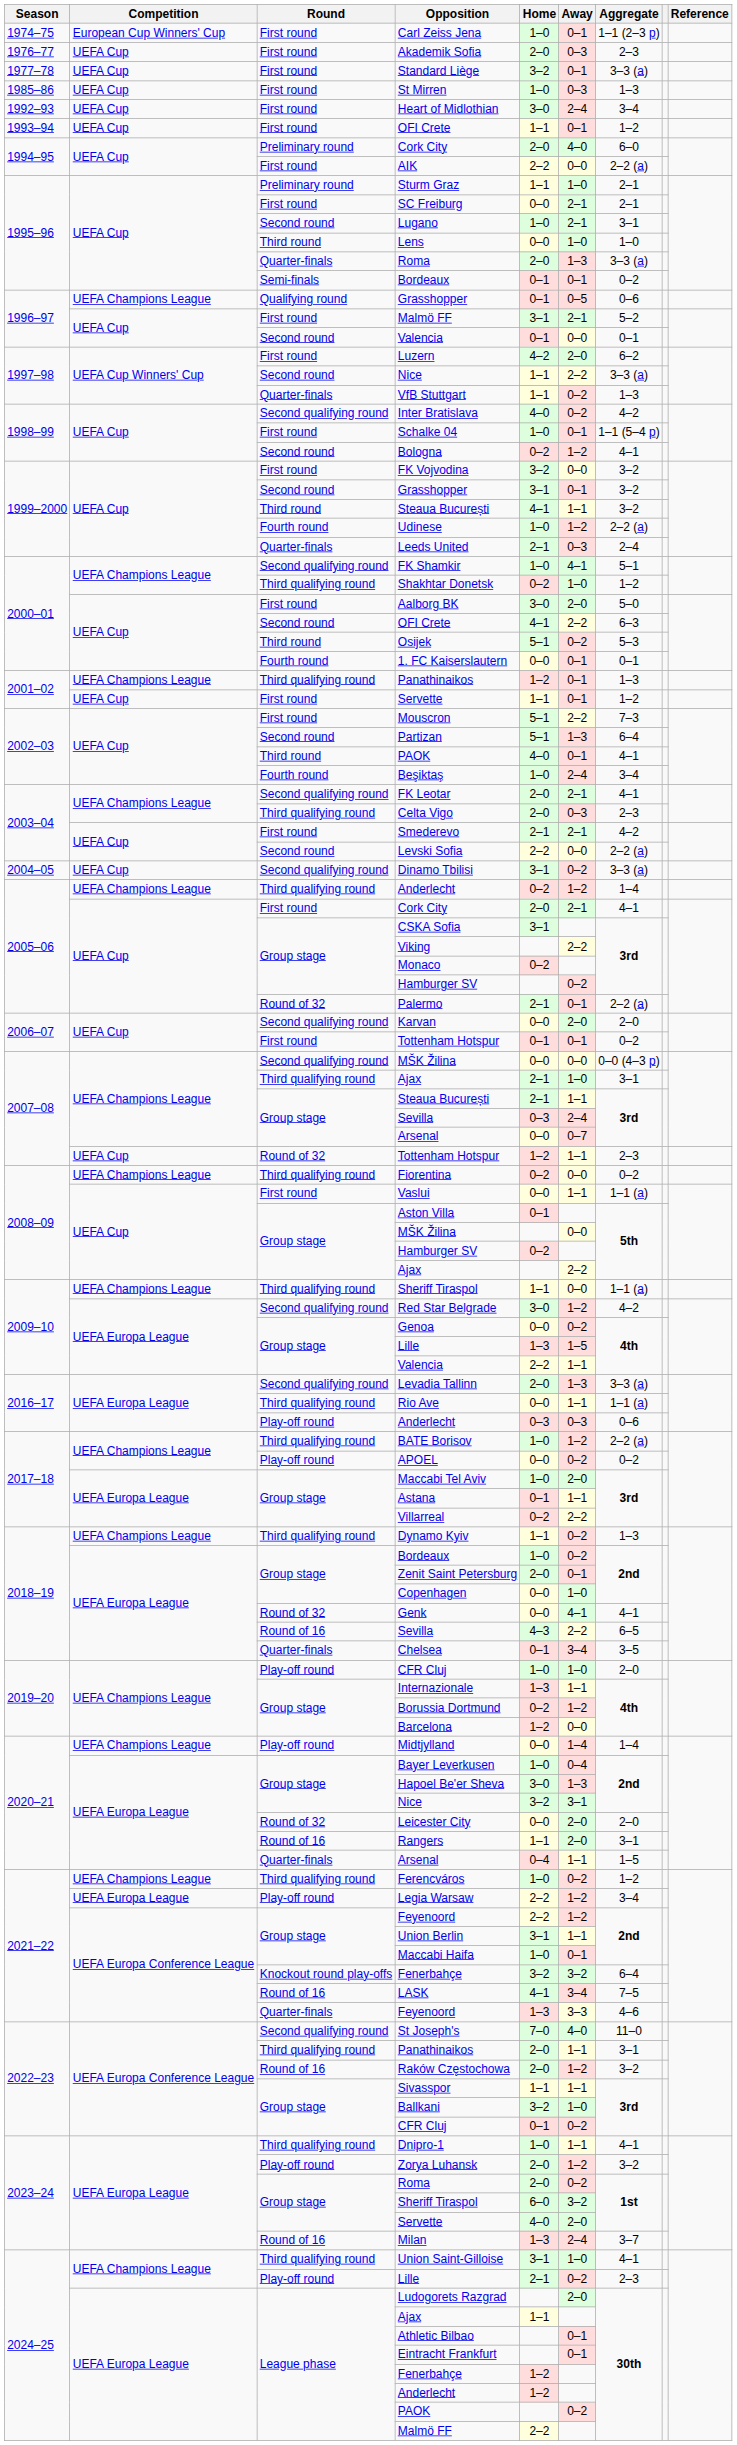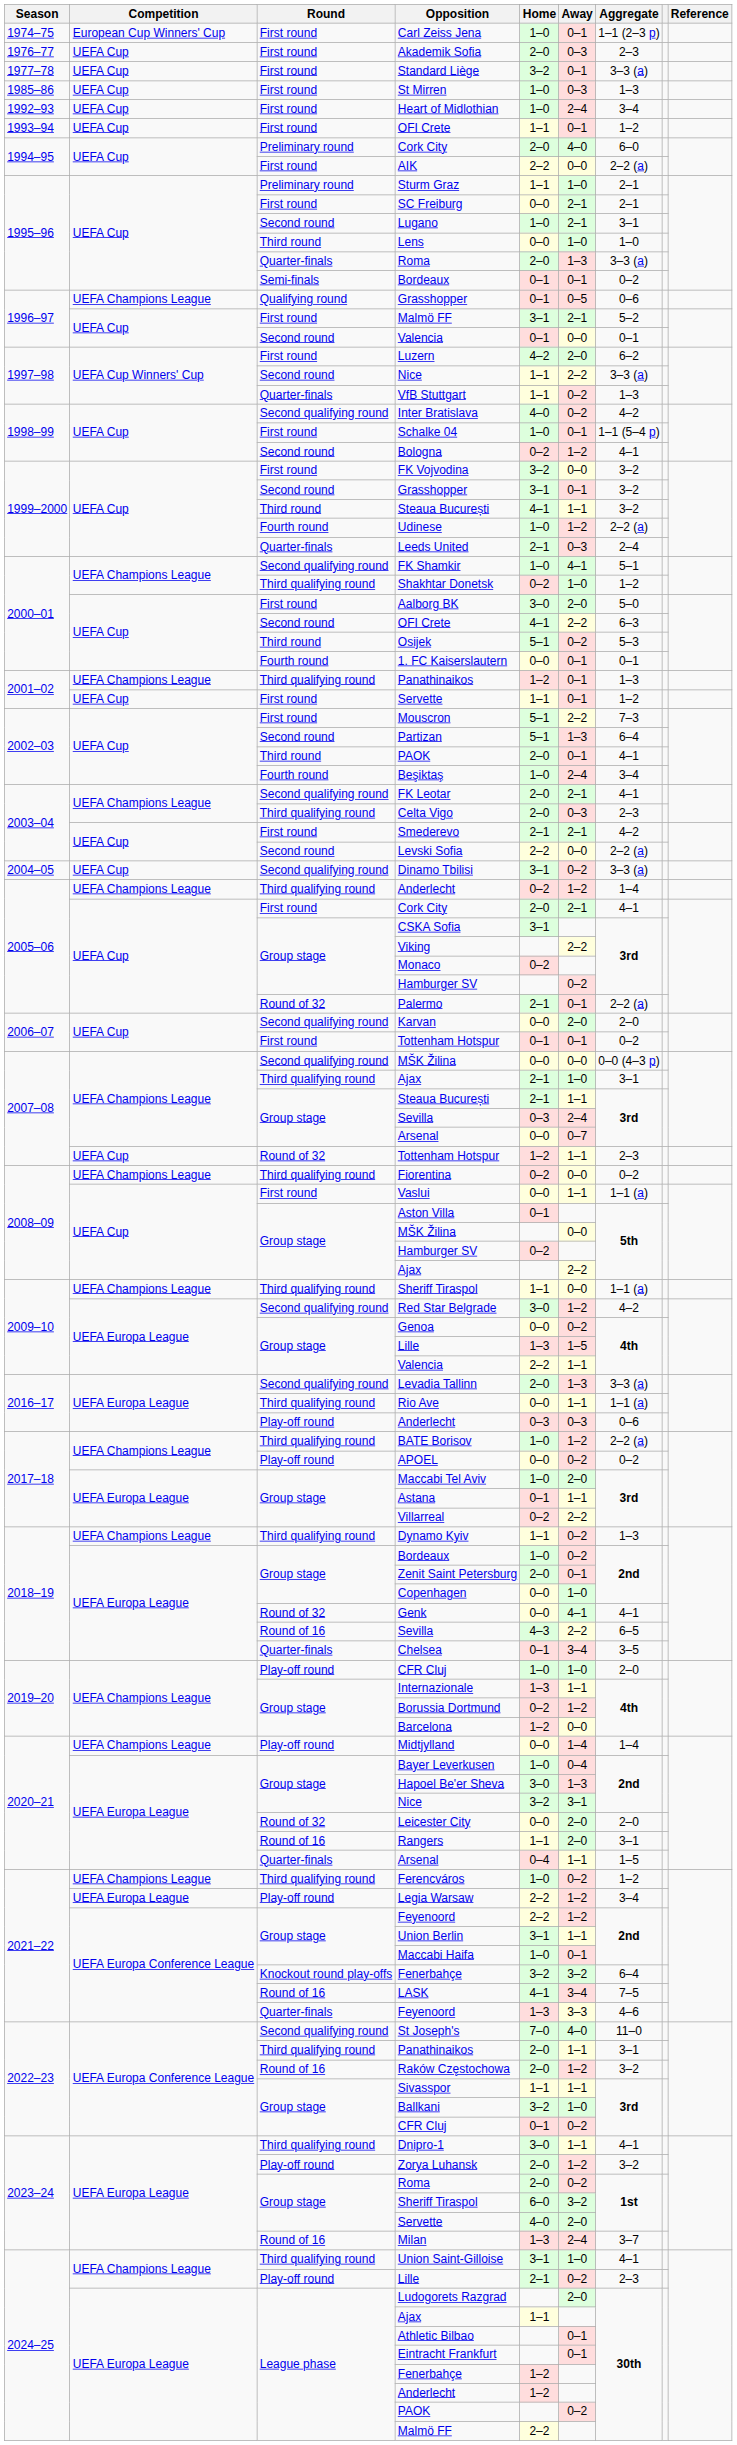Heart of Midlothian | Home: 3–0 -> 1–0
2002–03 / PAOK | Home: 4–0 -> 2–0
Dnipro-1 | Home: 1–0 -> 3–0
